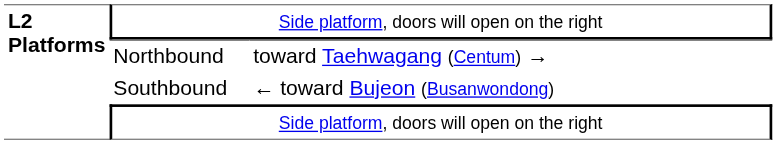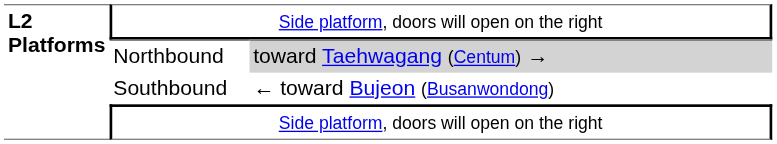Northbound | column 3: no background -> lightgrey background
